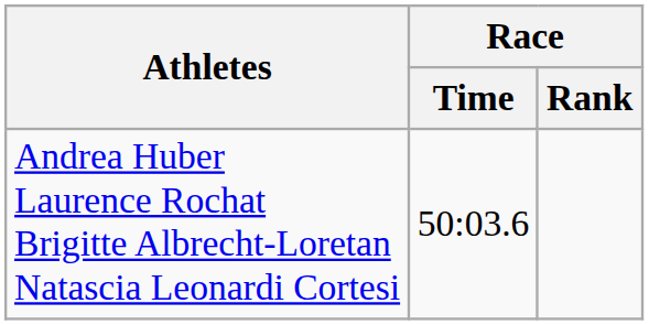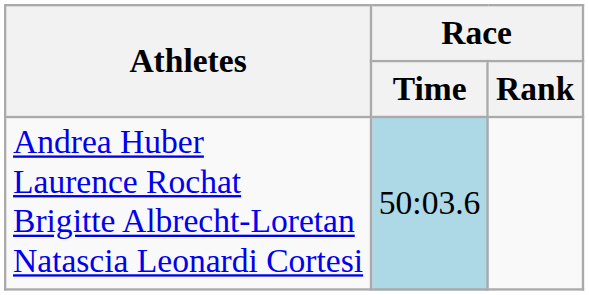row 3 | Race / Time: no background -> lightblue background
